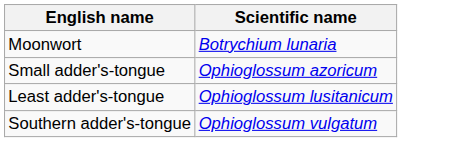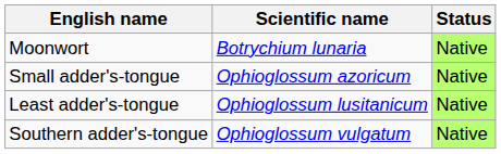+ column: Status | Native | Native | Native | Native
